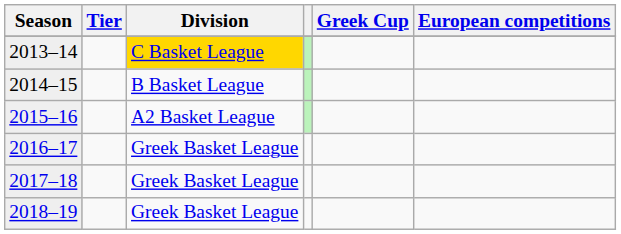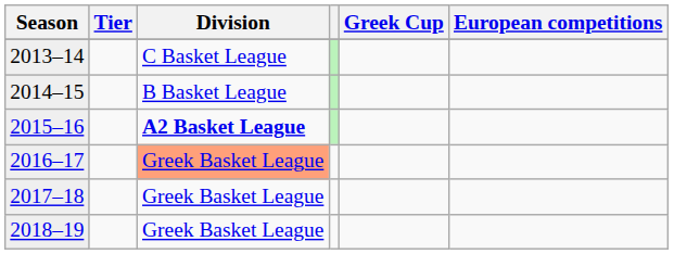2013–14 | Division: gold background -> no background
2015–16 | Division: normal -> bold
2016–17 | Division: no background -> lightsalmon background
